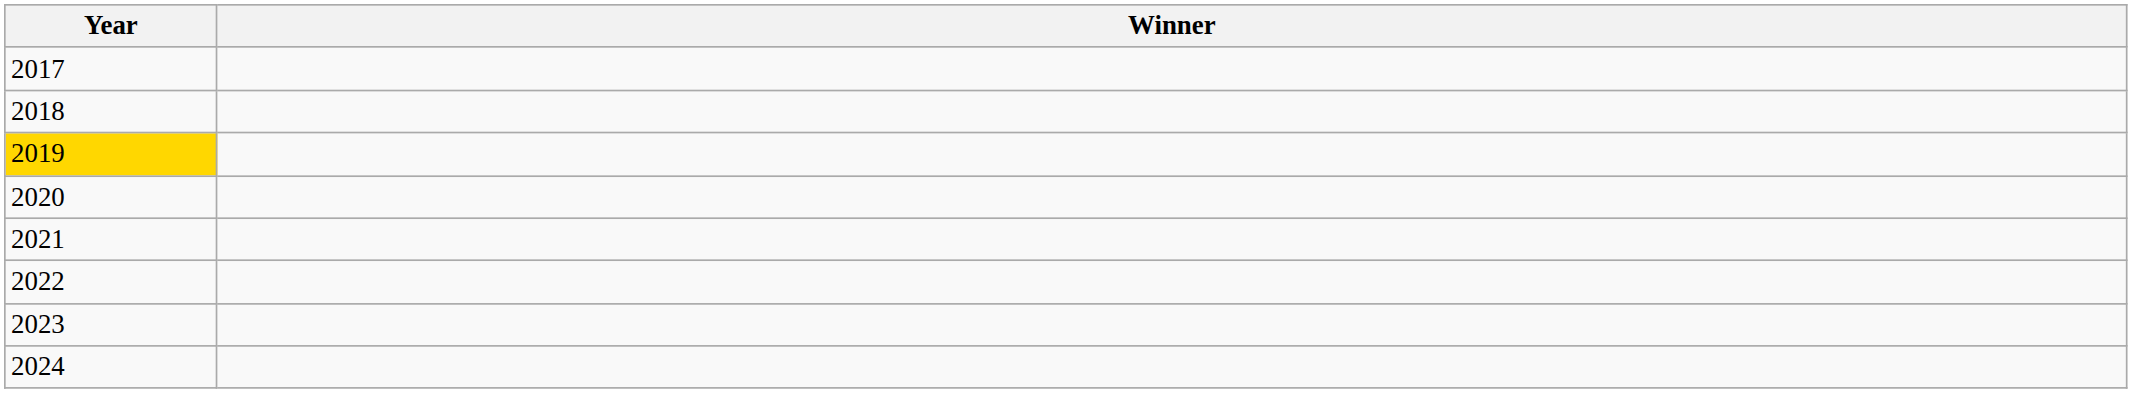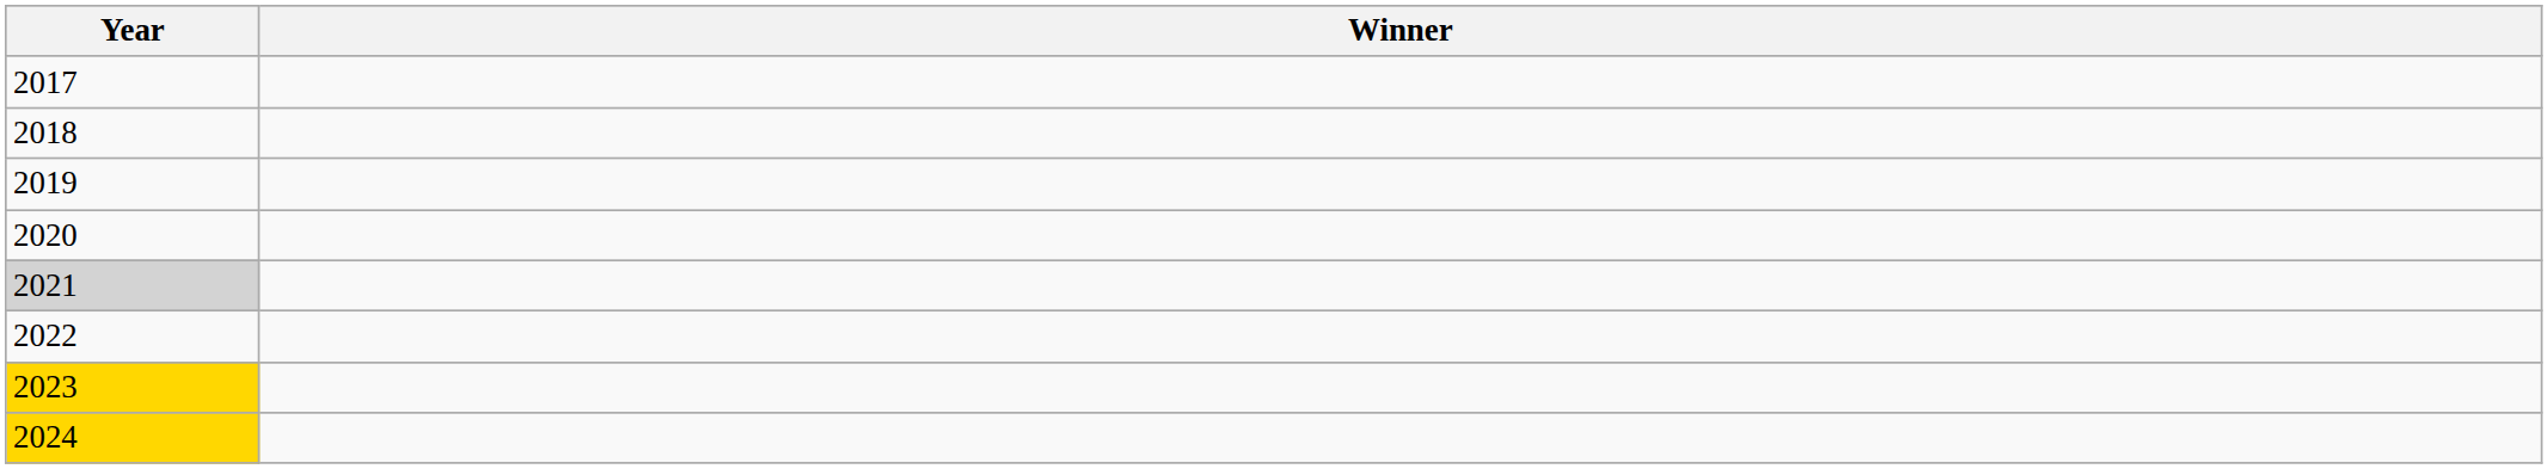2019 | Year: gold background -> no background
2021 | Year: no background -> lightgrey background
2023 | Year: no background -> gold background
2024 | Year: no background -> gold background
